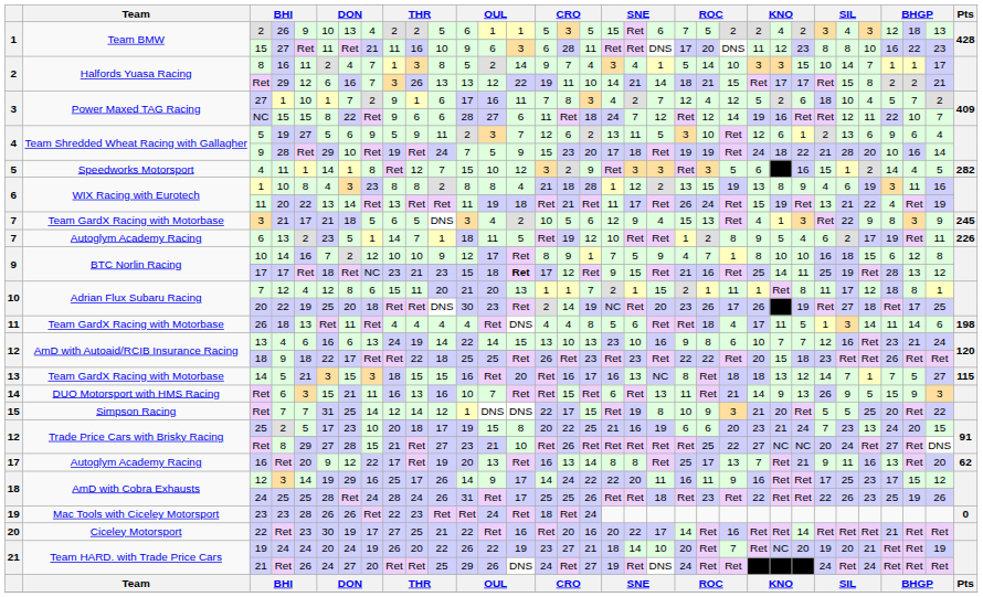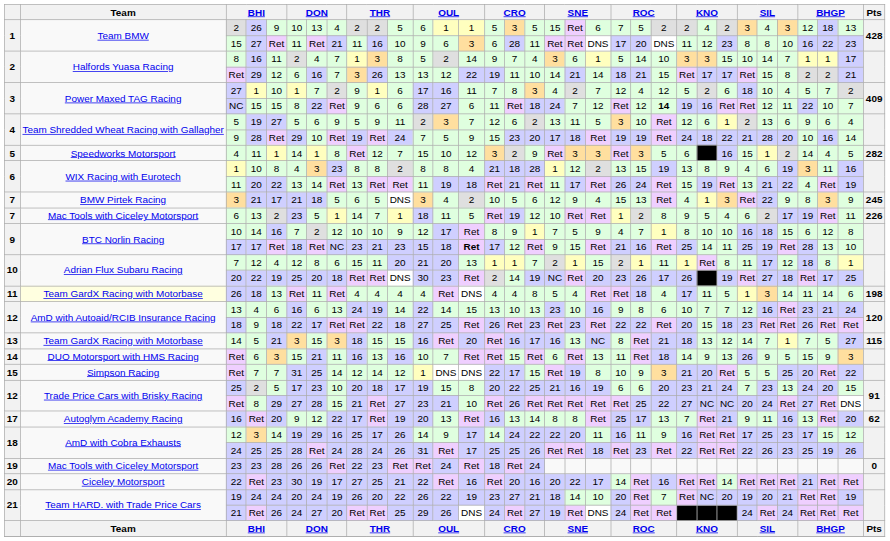row 4 | column 19: 4 -> 6
row 7 | column 23: normal -> bold
row 13 | Team: Team GardX Racing with Motorbase -> BMW Pirtek Racing
row 14 | Team: Autoglym Academy Racing -> Mac Tools with Ciceley Motorsport
row 16 | column 32: 12 -> 10
row 19 | Team: no background -> lightyellow background
row 19 | column 19: 6 -> 4
row 21 | column 12: 25 -> 27
row 22 | column 23: 18 -> 21
row 23 | column 23: 21 -> 18
